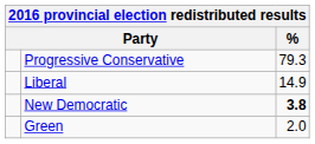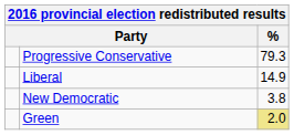New Democratic | %: bold -> normal
Green | %: no background -> khaki background
